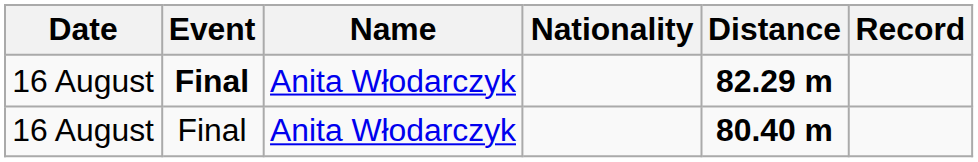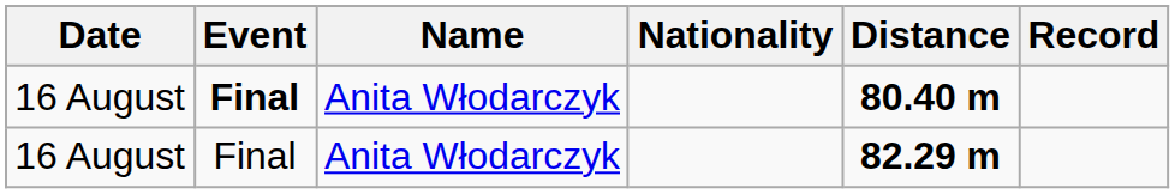row 2 | Distance: 82.29 m -> 80.40 m
row 3 | Distance: 80.40 m -> 82.29 m
